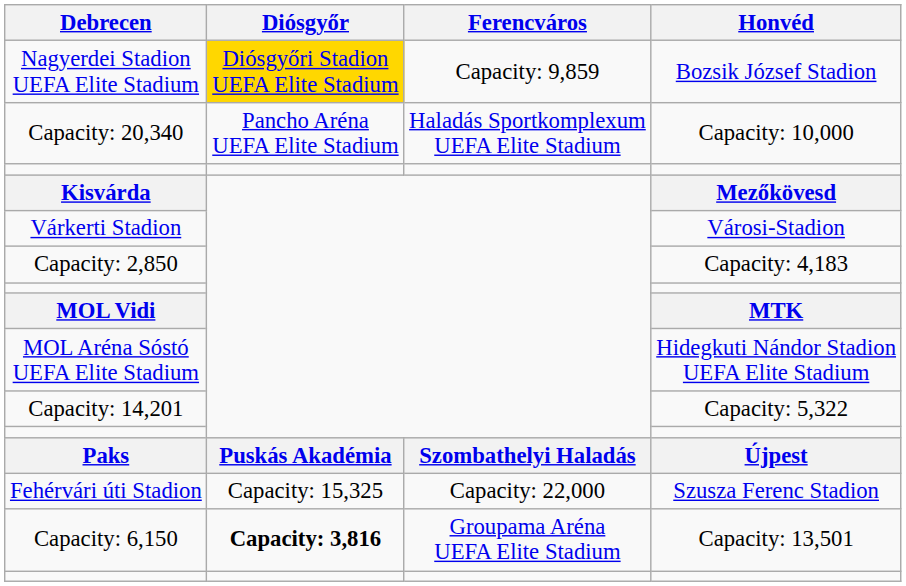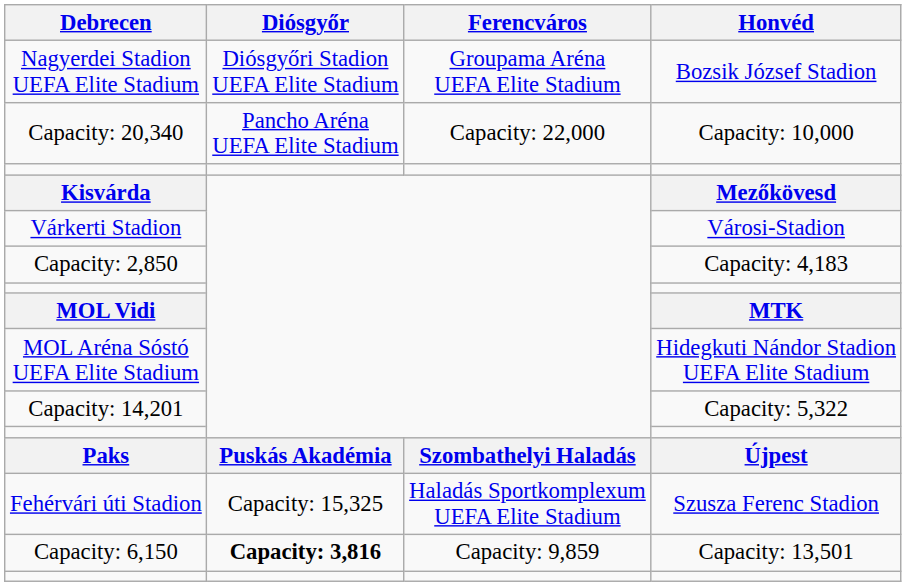Nagyerdei Stadion UEFA Elite Stadium | Diósgyőr: gold background -> no background
Nagyerdei Stadion UEFA Elite Stadium | Ferencváros: Capacity: 9,859 -> Groupama Aréna UEFA Elite Stadium
Capacity: 20,340 | Ferencváros: Haladás Sportkomplexum UEFA Elite Stadium -> Capacity: 22,000
Fehérvári úti Stadion | Ferencváros: Capacity: 22,000 -> Haladás Sportkomplexum UEFA Elite Stadium
Capacity: 6,150 | Ferencváros: Groupama Aréna UEFA Elite Stadium -> Capacity: 9,859
